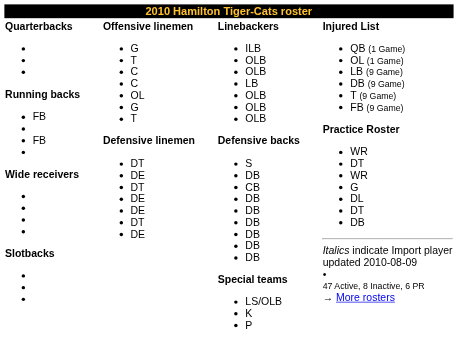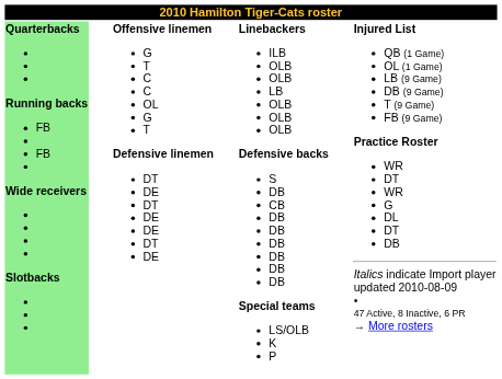Quarterbacks Running backs FB FB Wide receivers Slotbacks | column 1: no background -> lightgreen background
